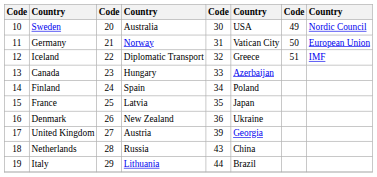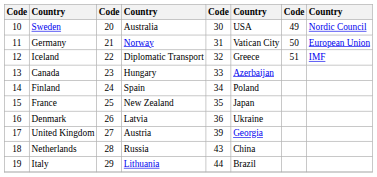France | column 4: Latvia -> New Zealand
Denmark | column 4: New Zealand -> Latvia
